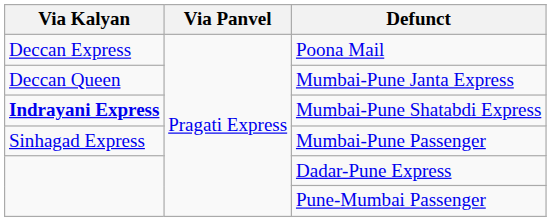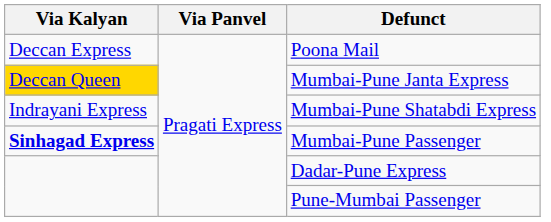Mumbai-Pune Janta Express | Via Kalyan: no background -> gold background
Mumbai-Pune Shatabdi Express | Via Kalyan: bold -> normal
Mumbai-Pune Passenger | Via Kalyan: normal -> bold
